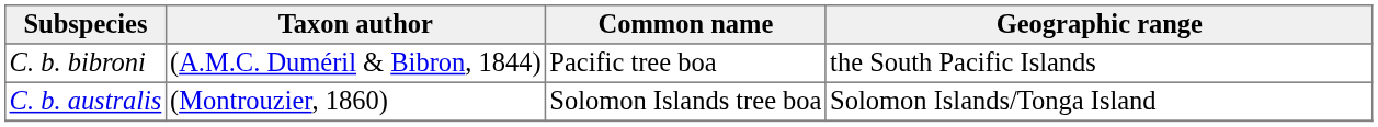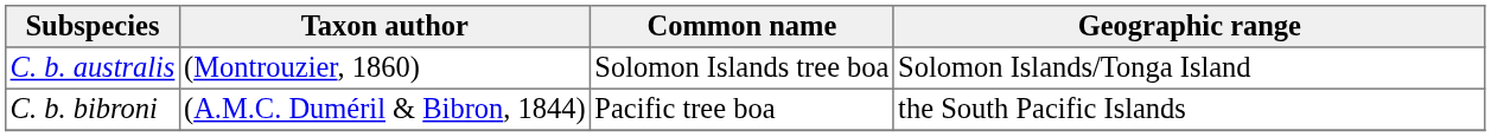rows swapped: C. b. australis <-> C. b. bibroni
